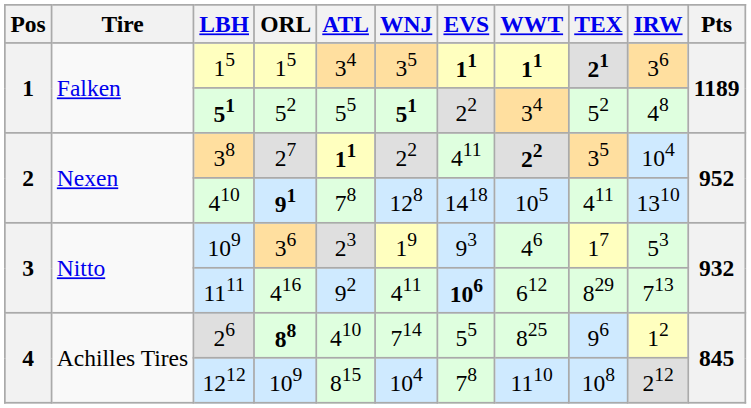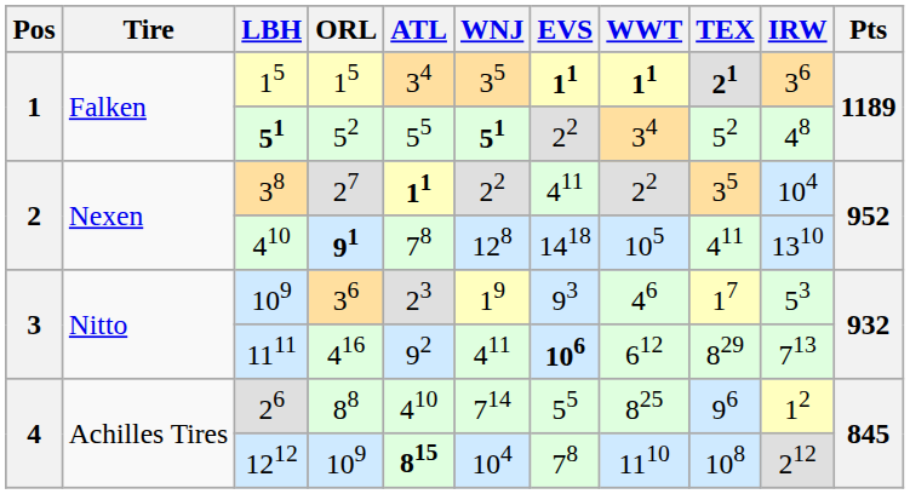38 | WWT: bold -> normal
26 | ORL: bold -> normal
1212 | ATL: normal -> bold
